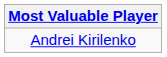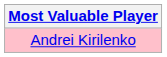row 2 | column 1: no background -> pink background
